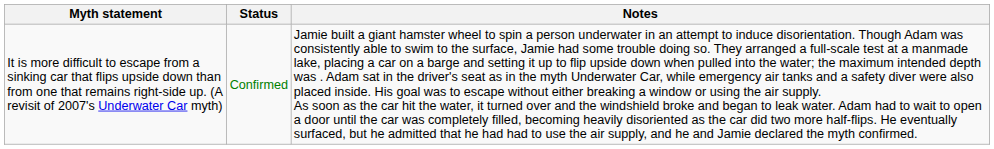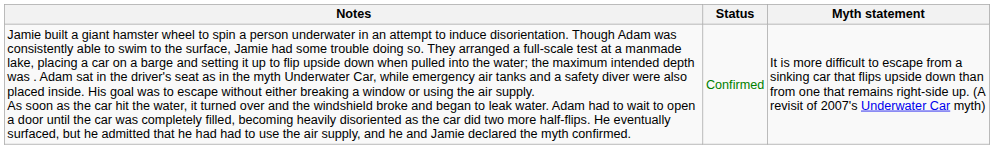columns swapped: Myth statement <-> Notes
